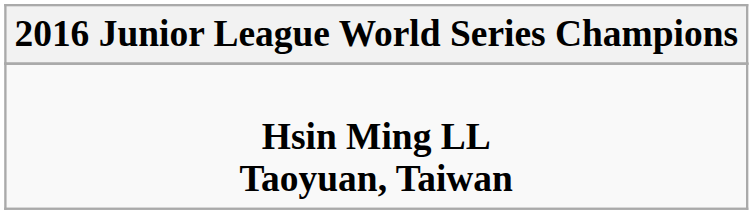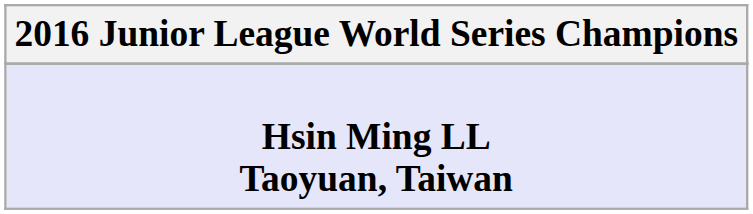row 2 | column 1: no background -> lavender background
